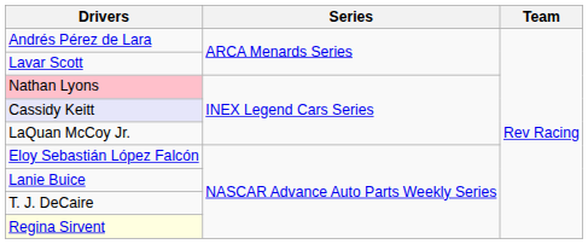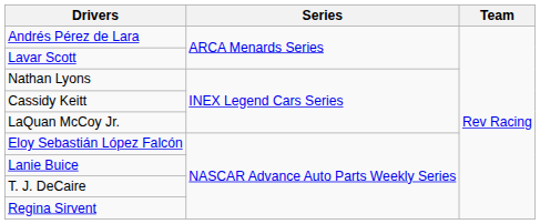Nathan Lyons | Drivers: pink background -> no background
Cassidy Keitt | Drivers: lavender background -> no background
Regina Sirvent | Drivers: lightyellow background -> no background
